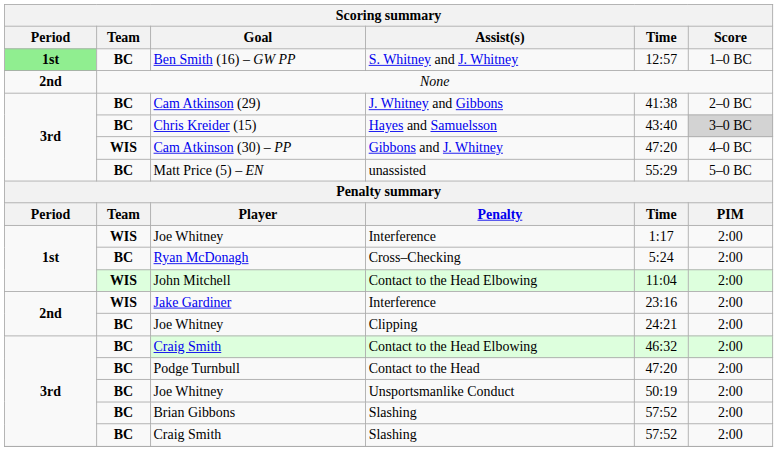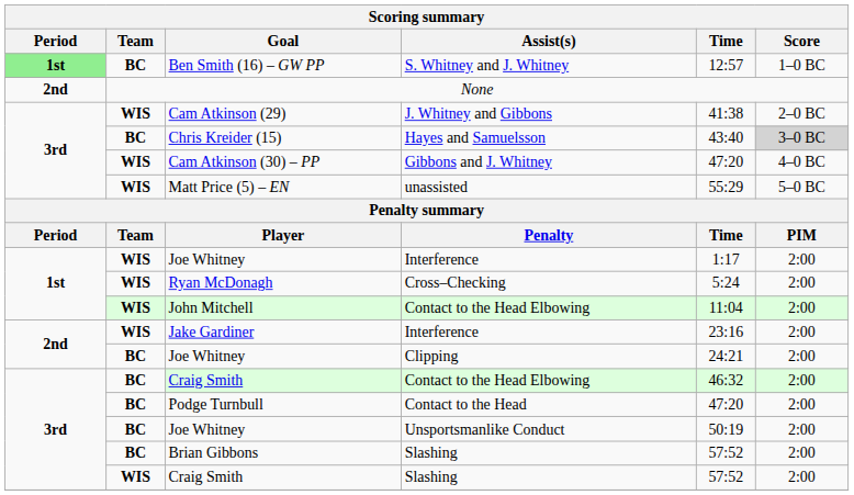Cam Atkinson (29) | Team: BC -> WIS
Matt Price (5) – EN | Team: BC -> WIS
Ryan McDonagh | Team: BC -> WIS
Craig Smith / Slashing | Team: BC -> WIS
